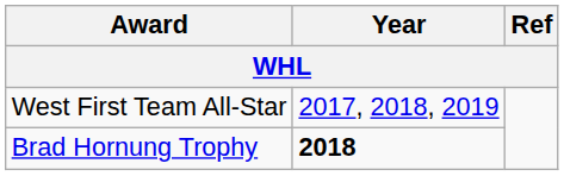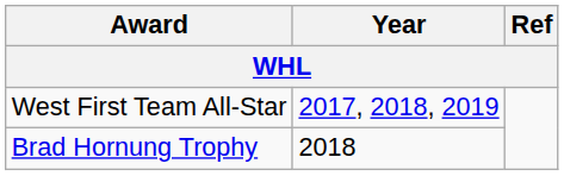Brad Hornung Trophy | Year: bold -> normal
